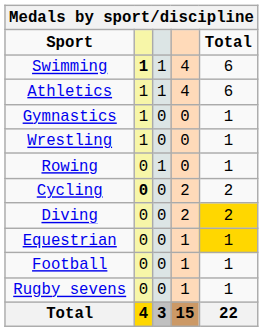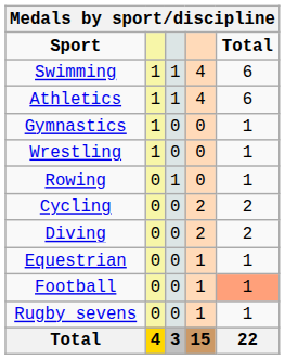Swimming | column 2: bold -> normal
Cycling | column 2: bold -> normal
Diving | Total: gold background -> no background
Equestrian | Total: gold background -> no background
Football | Total: no background -> lightsalmon background
